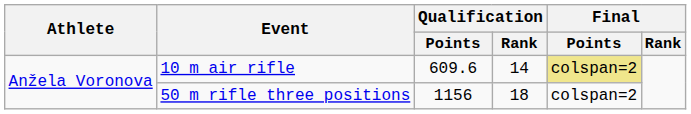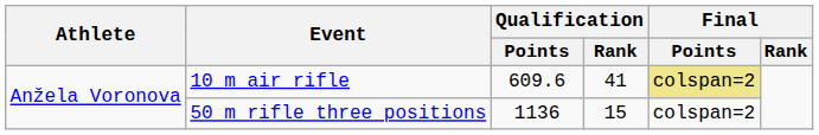10 m air rifle | Qualification / Rank: 14 -> 41
50 m rifle three positions | Qualification / Points: 1156 -> 1136
50 m rifle three positions | Qualification / Rank: 18 -> 15
